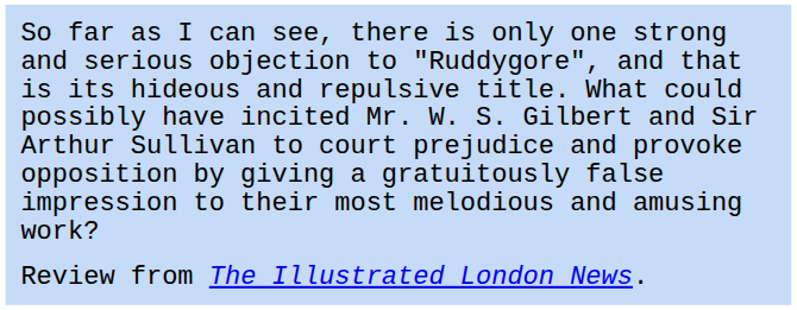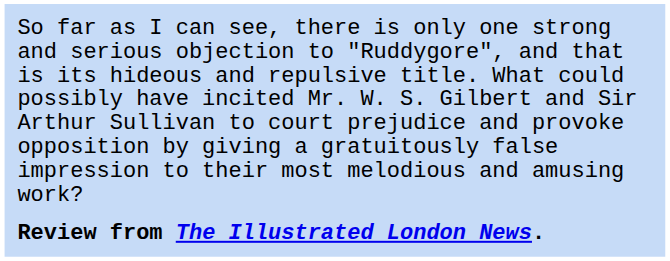row 2 | column 1: normal -> bold
